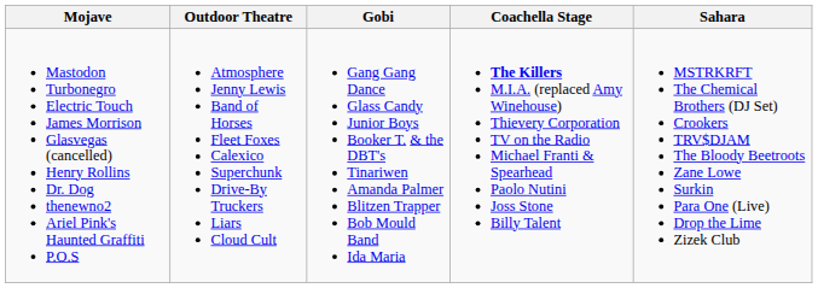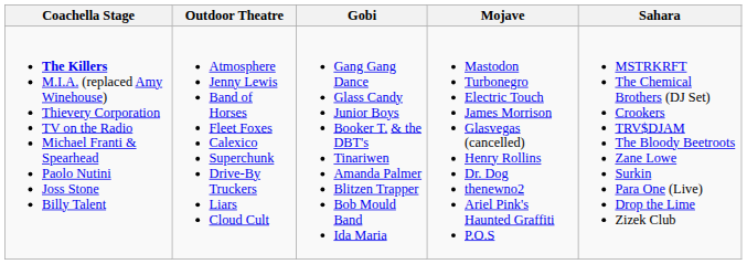columns swapped: Coachella Stage <-> Mojave
